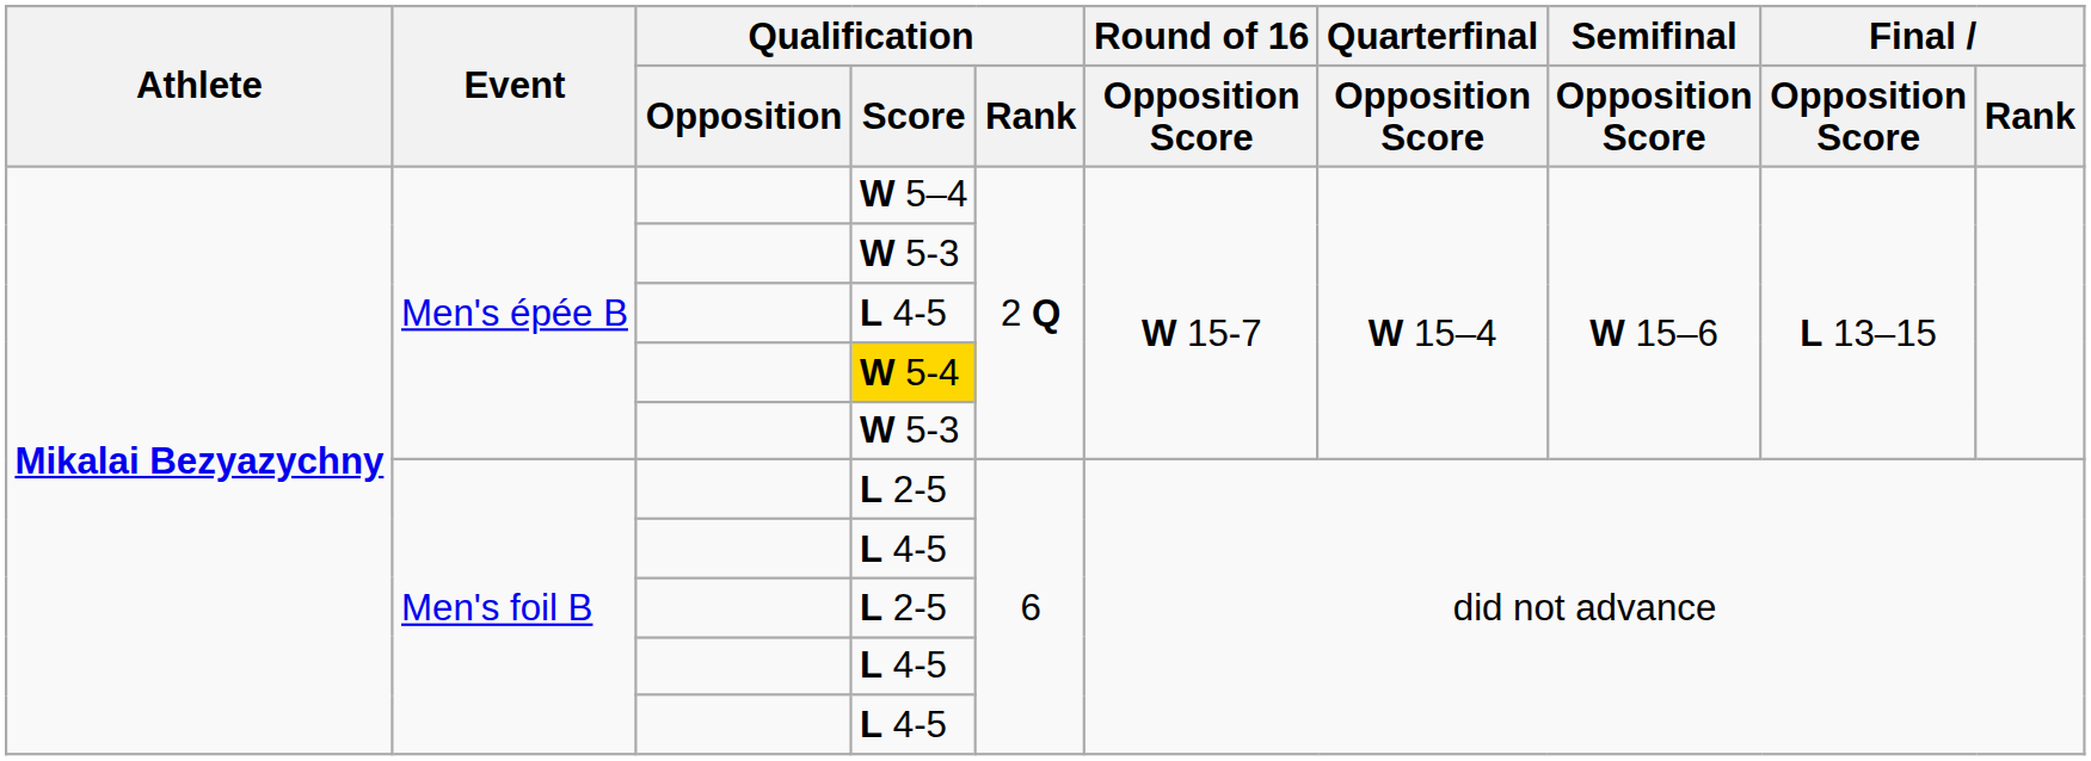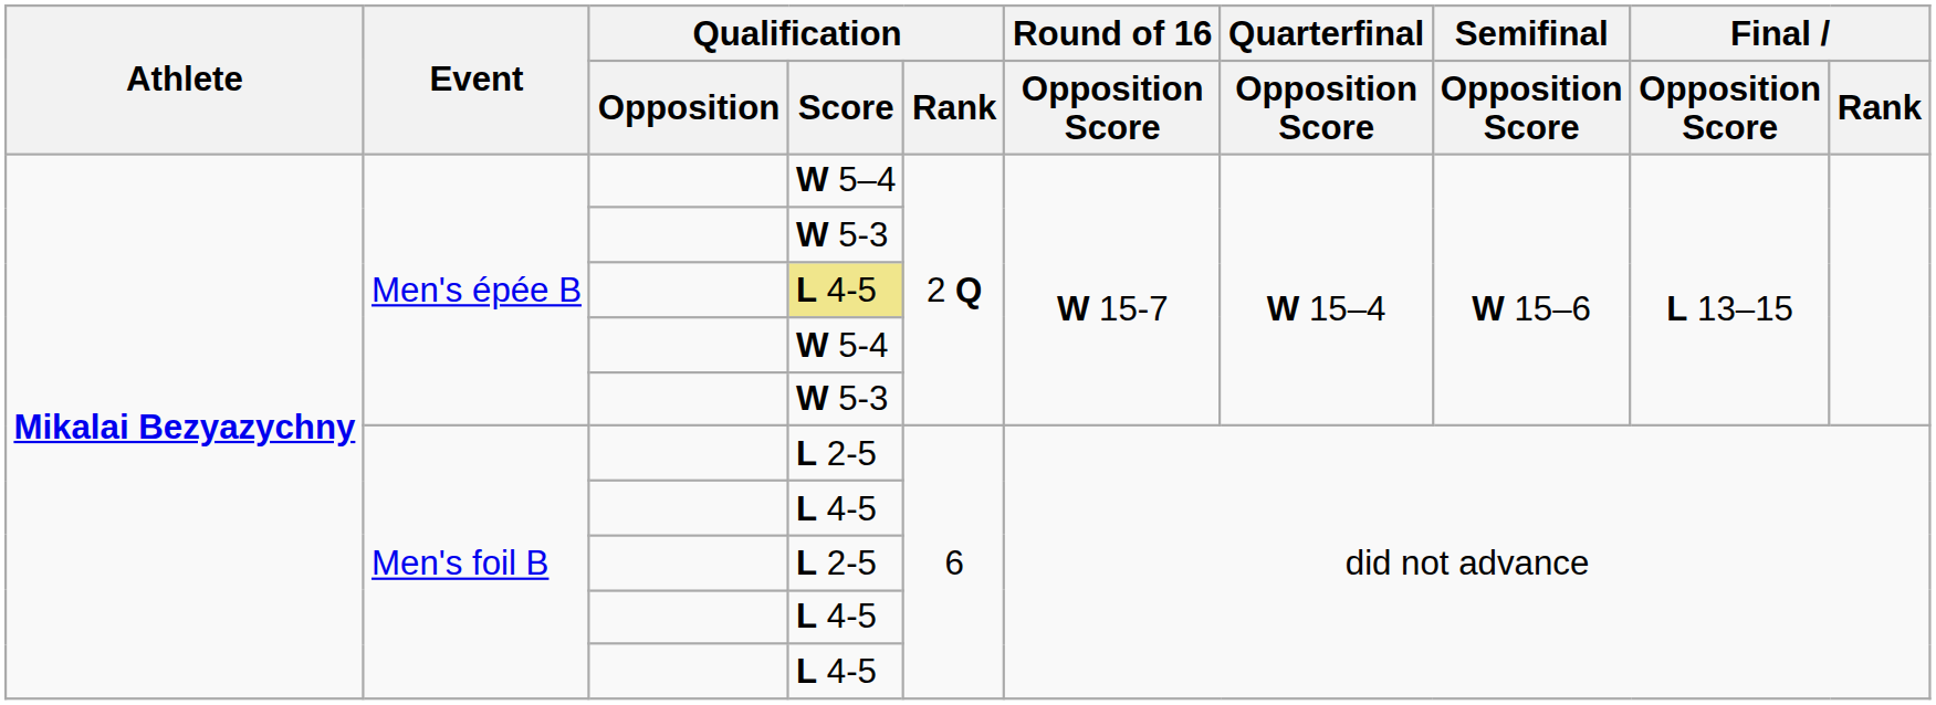Men's épée B / L 4-5 | Qualification / Score: no background -> khaki background
W 5-4 | Qualification / Score: gold background -> no background
